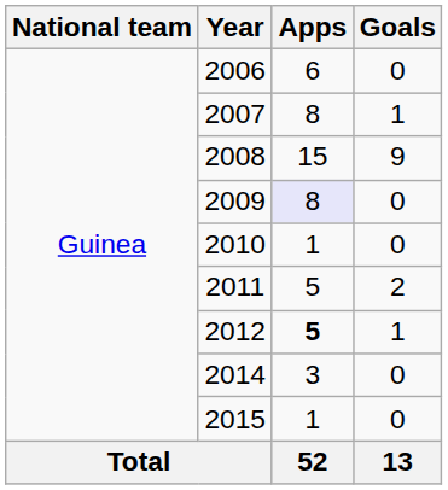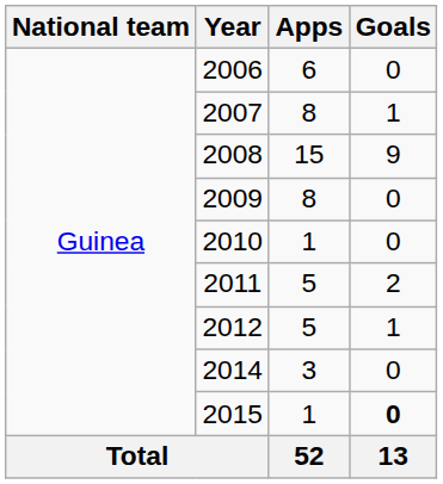2009 | Apps: lavender background -> no background
2012 | Apps: bold -> normal
2015 | Goals: normal -> bold
